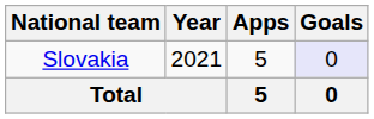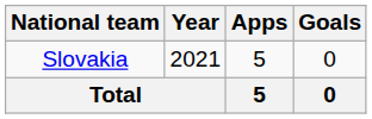Slovakia | Goals: lavender background -> no background
